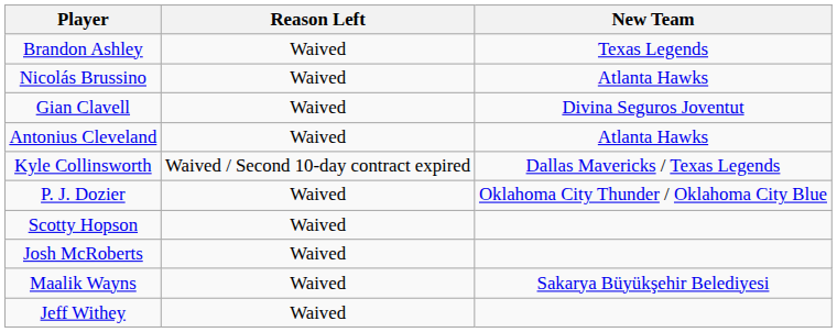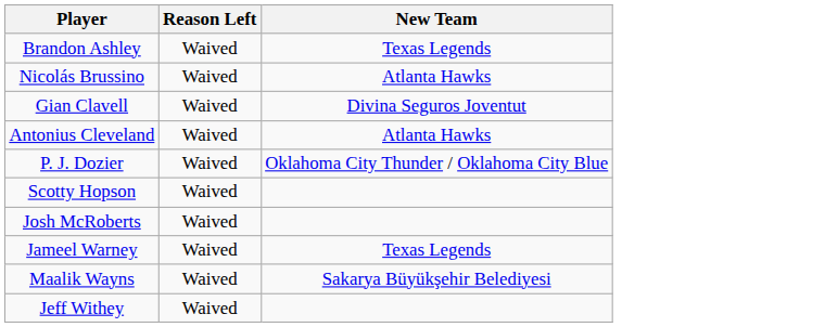- row: Kyle Collinsworth | Waived / Second 10-day contract expired | Dallas Mavericks / Texas Legends
+ row: Jameel Warney | Waived | Texas Legends
